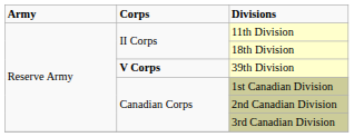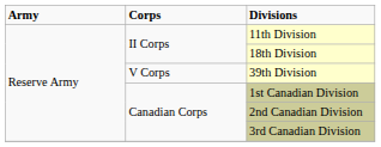39th Division | Corps: bold -> normal
